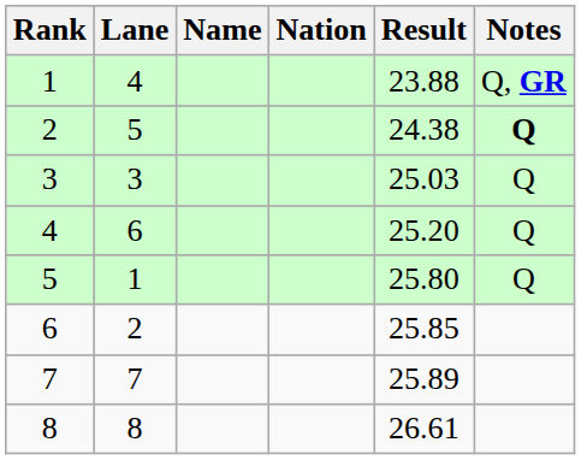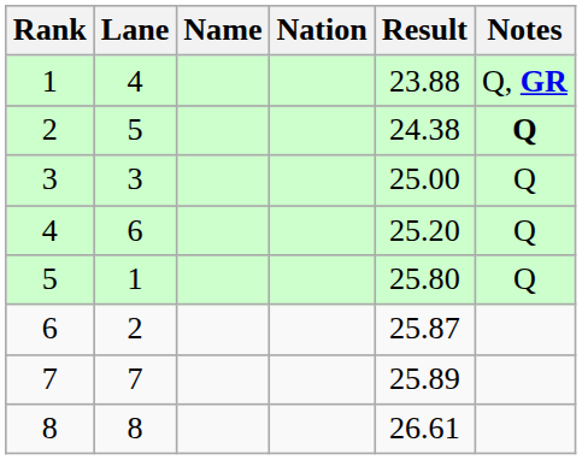row 4 | Result: 25.03 -> 25.00
row 7 | Result: 25.85 -> 25.87
